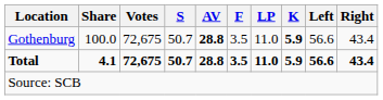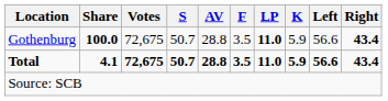Gothenburg | Share: normal -> bold
Gothenburg | AV: bold -> normal
Gothenburg | LP: normal -> bold
Gothenburg | K: bold -> normal
Gothenburg | Right: normal -> bold
